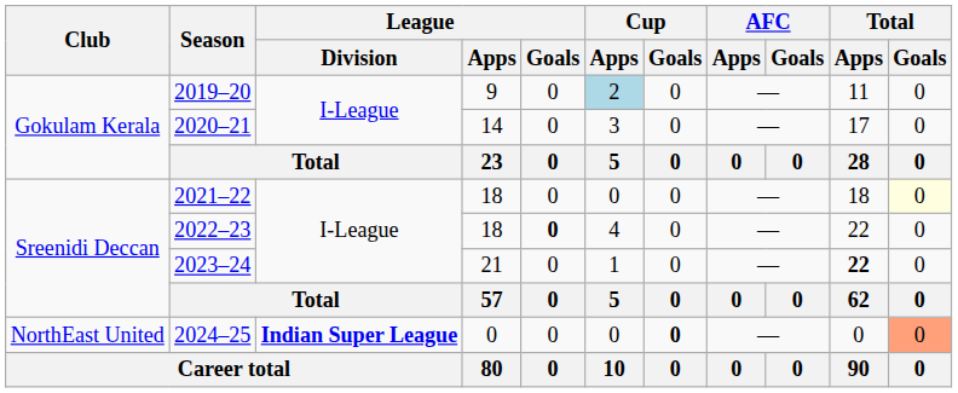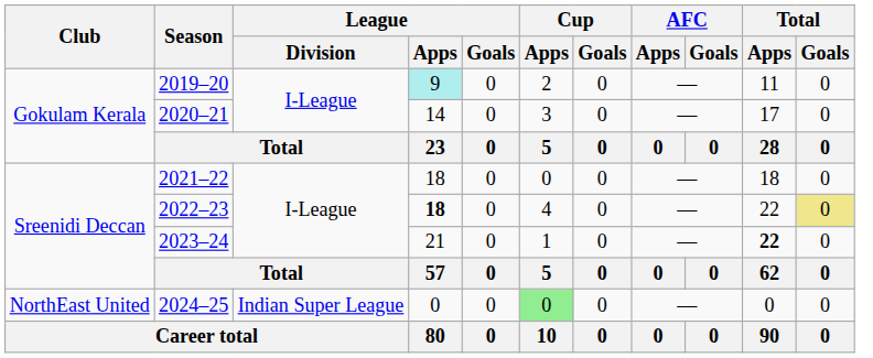2019–20 | League / Apps: no background -> paleturquoise background
2019–20 | Cup / Apps: lightblue background -> no background
2021–22 | Total / Goals: lightyellow background -> no background
2022–23 | League / Apps: normal -> bold
2022–23 | League / Goals: bold -> normal
2022–23 | Total / Goals: no background -> khaki background
2024–25 | League / Division: bold -> normal
2024–25 | Cup / Apps: no background -> lightgreen background
2024–25 | Cup / Goals: bold -> normal
2024–25 | Total / Goals: lightsalmon background -> no background
